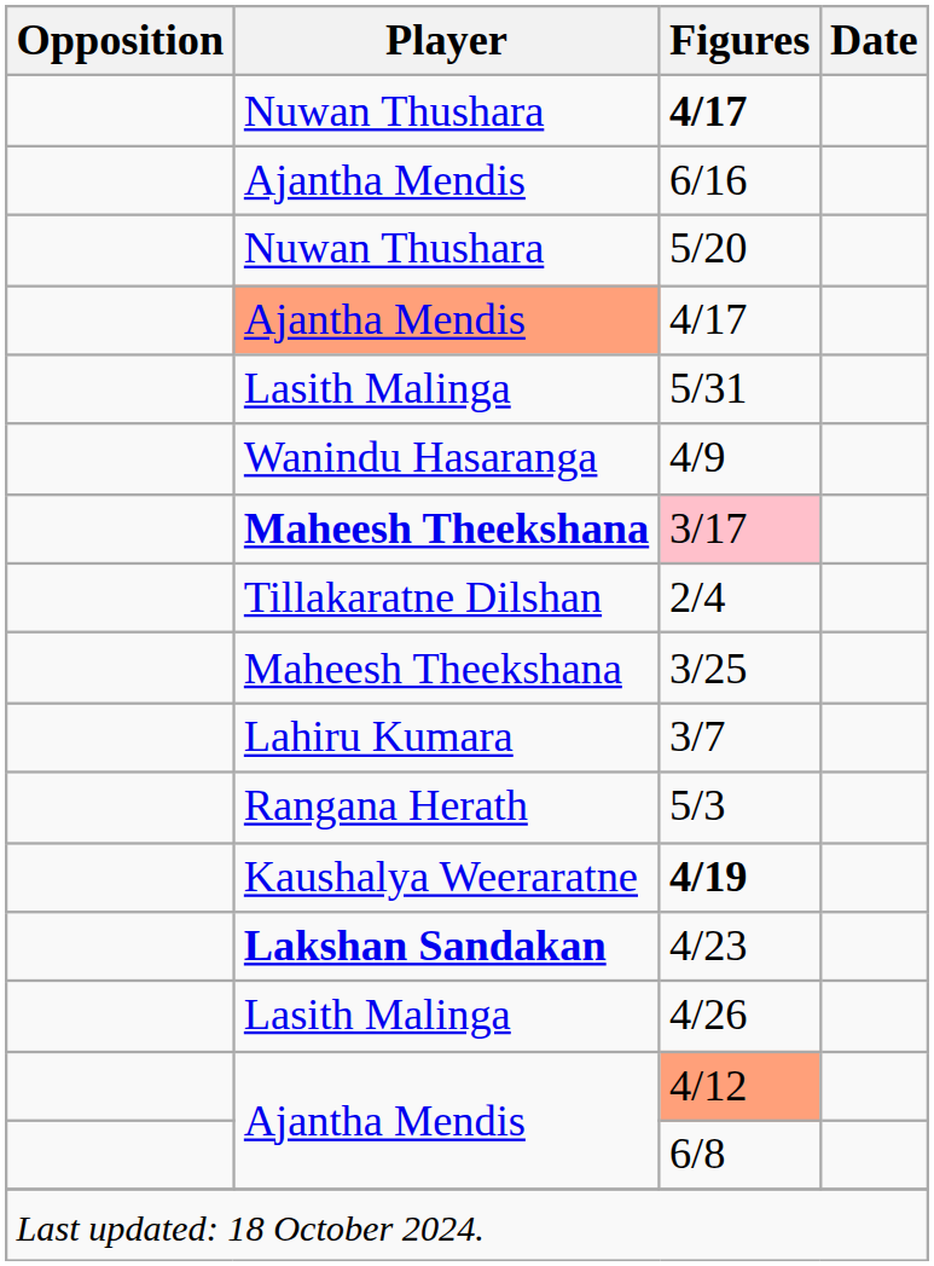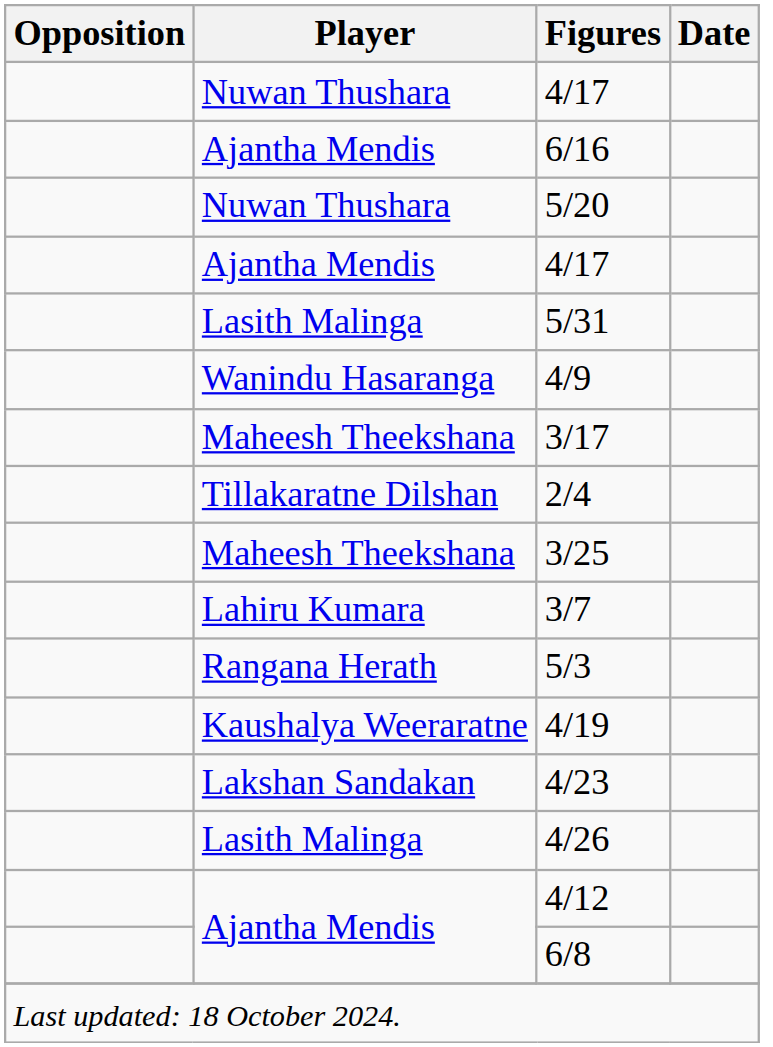Nuwan Thushara / 4/17 | Figures: bold -> normal
Ajantha Mendis / 4/17 | Player: lightsalmon background -> no background
3/17 | Player: bold -> normal
3/17 | Figures: pink background -> no background
4/19 | Figures: bold -> normal
4/23 | Player: bold -> normal
4/12 | Figures: lightsalmon background -> no background
